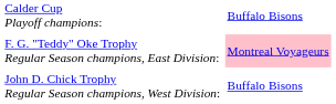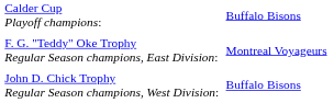row 2 | column 2: pink background -> no background
